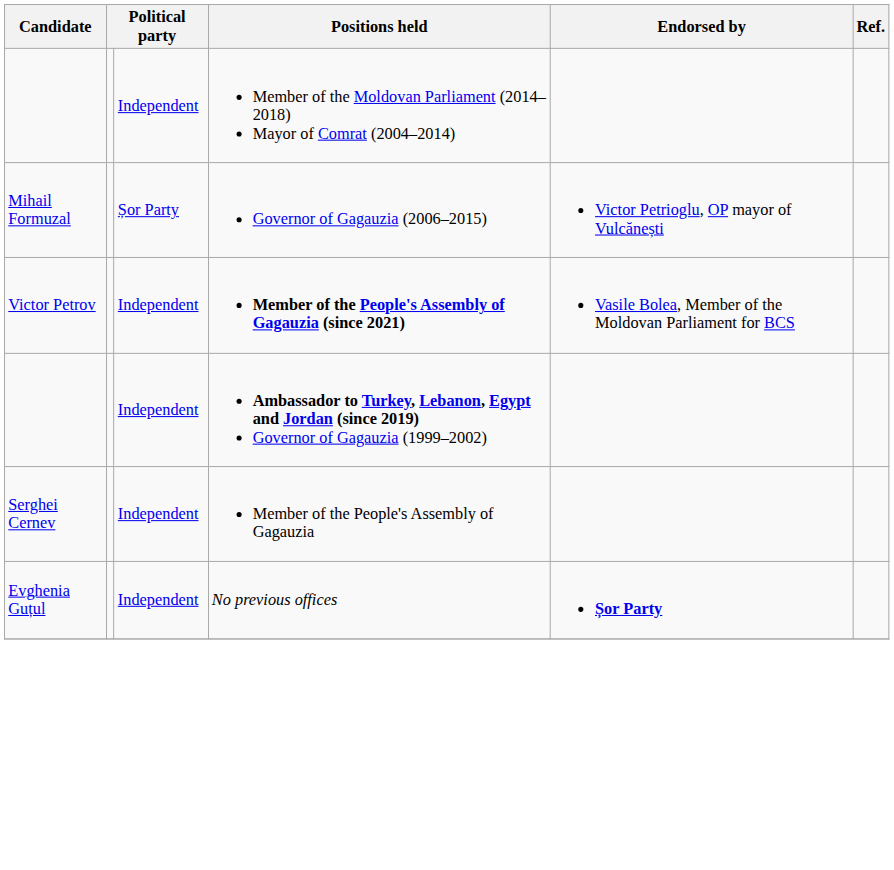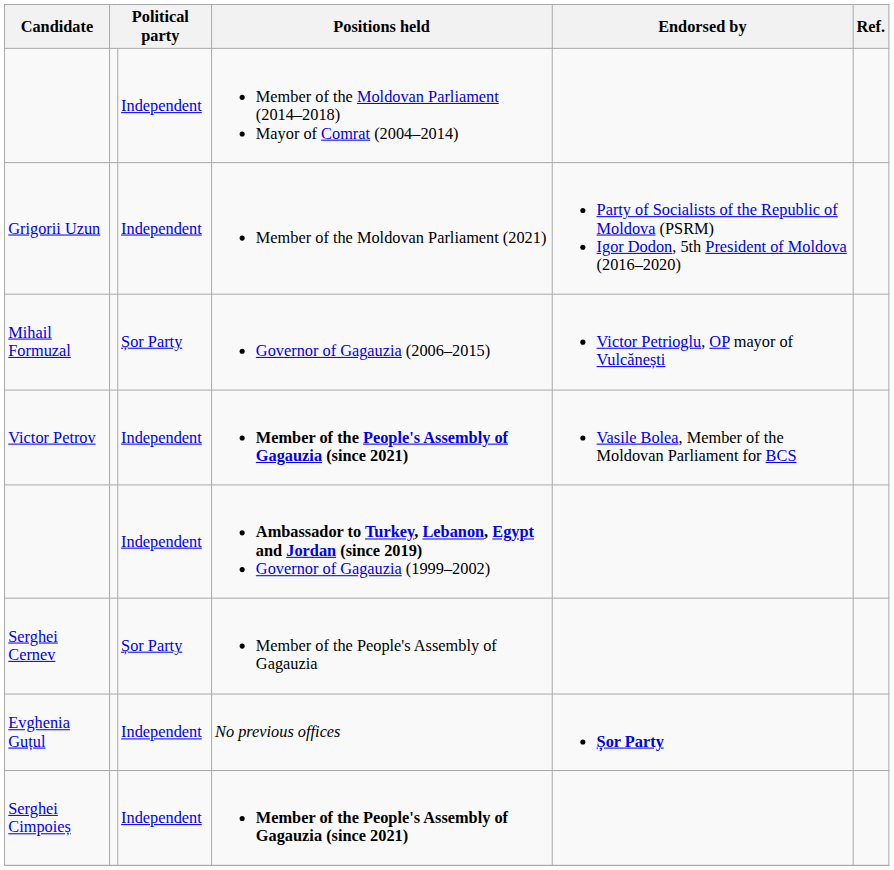+ row: Grigorii Uzun | Independent | Member of the Moldovan Parliament (2021) | Party of Socialists of the Republic of Moldova (PSRM) Igor Dodon, 5th President of Moldova (2016–2020)
Serghei Cernev | column 3: Independent -> Șor Party
+ row: Serghei Cimpoieș | Independent | Member of the People's Assembly of Gagauzia (since 2021)
